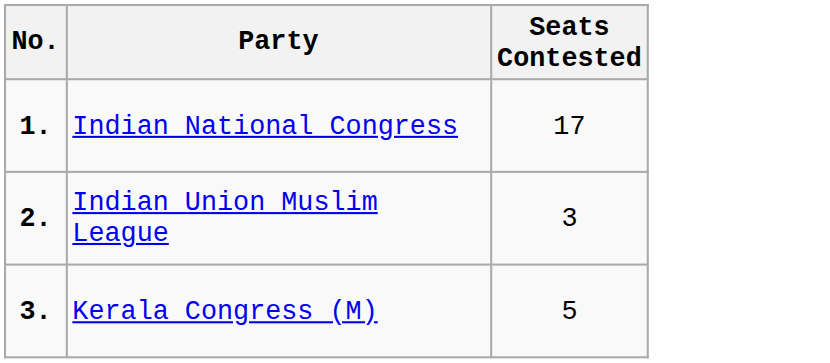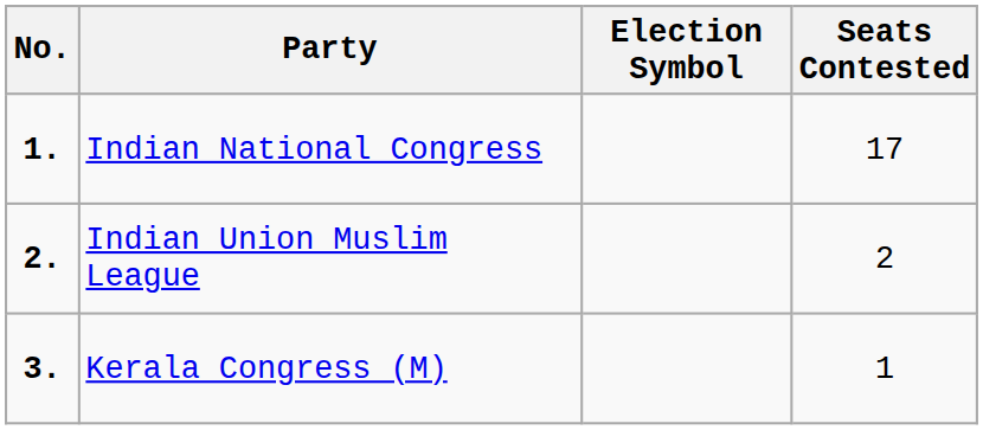+ column: Election Symbol
Indian Union Muslim League | Seats Contested: 3 -> 2
Kerala Congress (M) | Seats Contested: 5 -> 1
